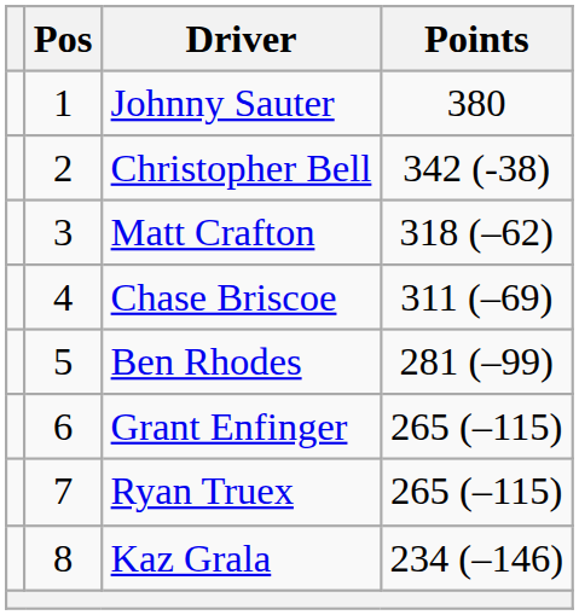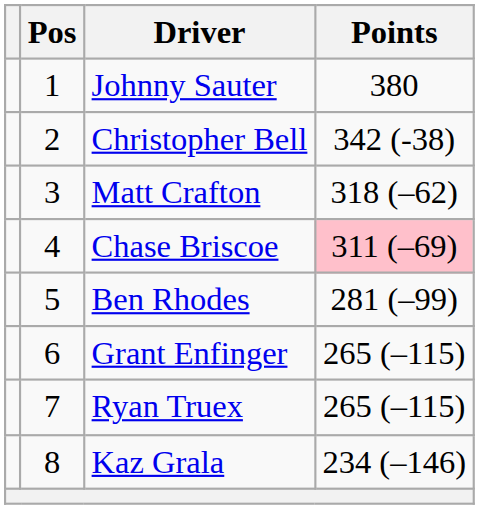Chase Briscoe | Points: no background -> pink background
